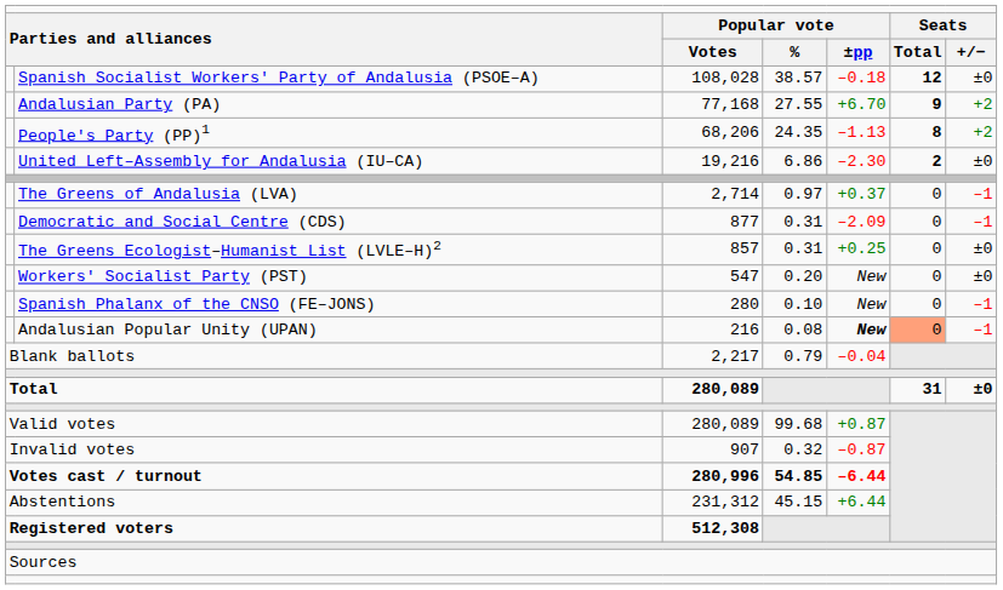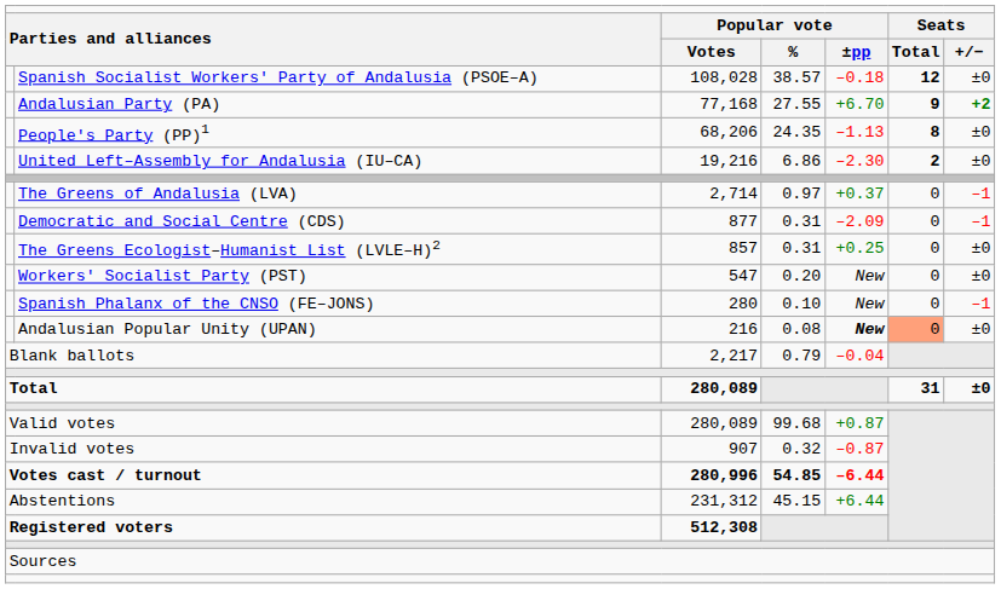Andalusian Party (PA) | column 7: normal -> bold
People's Party (PP)1 | column 7: +2 -> ±0
Andalusian Popular Unity (UPAN) | column 7: –1 -> ±0
